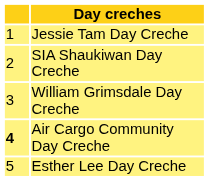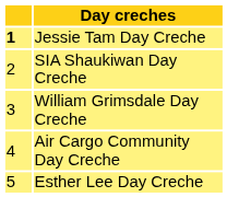Jessie Tam Day Creche | column 1: normal -> bold
Air Cargo Community Day Creche | column 1: bold -> normal
